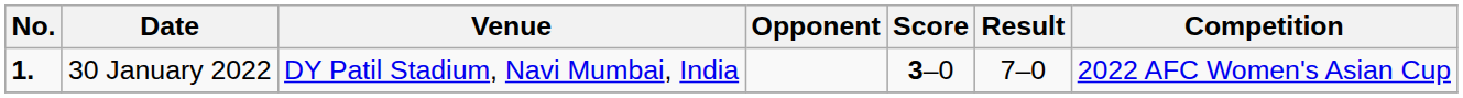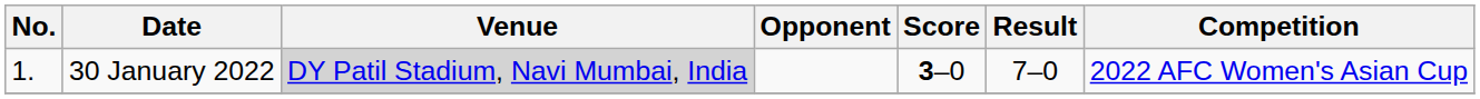30 January 2022 | No.: bold -> normal
30 January 2022 | Venue: no background -> lightgrey background
